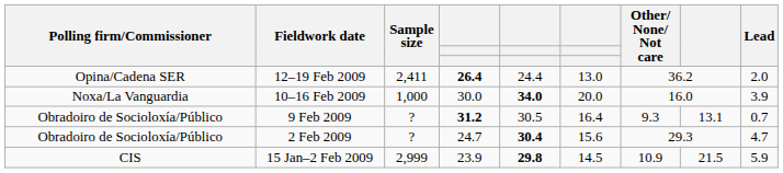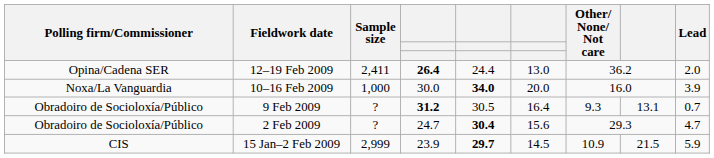15 Jan–2 Feb 2009 | column 5: 29.8 -> 29.7
